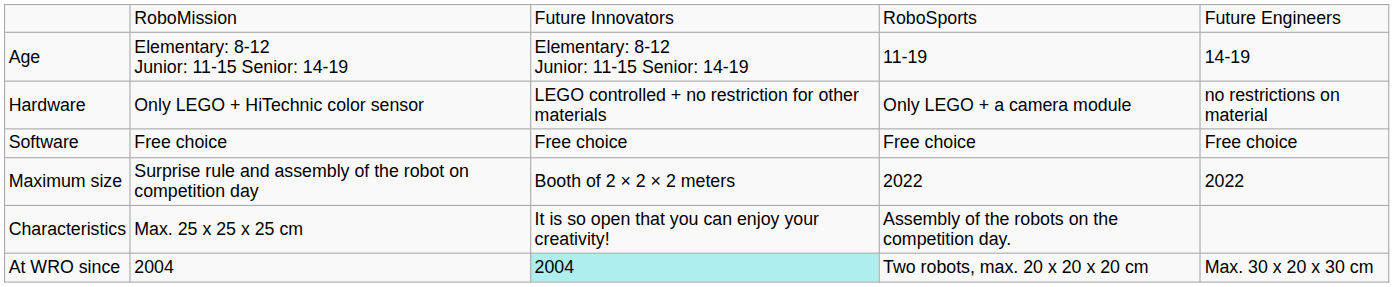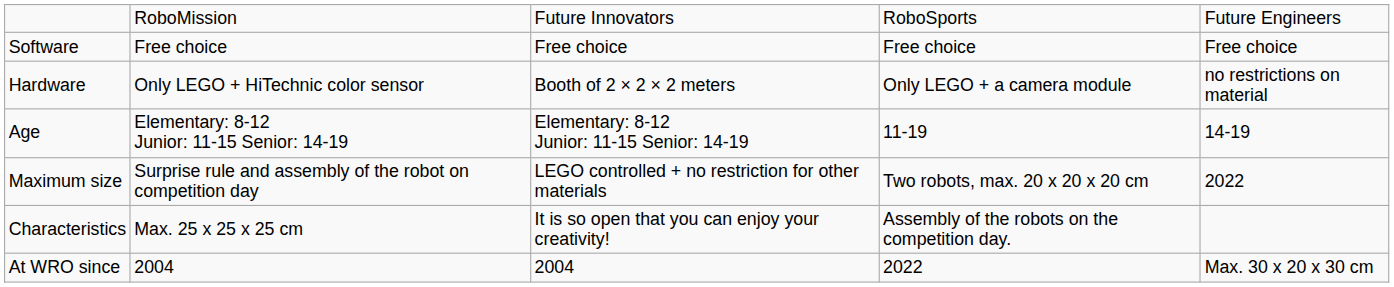rows swapped: Age <-> Software
Hardware | column 3: LEGO controlled + no restriction for other materials -> Booth of 2 × 2 × 2 meters
Maximum size | column 3: Booth of 2 × 2 × 2 meters -> LEGO controlled + no restriction for other materials
Maximum size | column 4: 2022 -> Two robots, max. 20 x 20 x 20 cm
At WRO since | column 3: paleturquoise background -> no background
At WRO since | column 4: Two robots, max. 20 x 20 x 20 cm -> 2022
